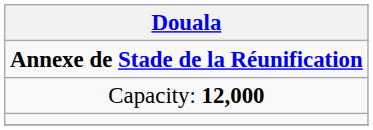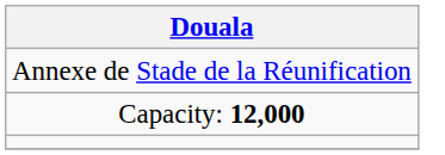row 2 | column 1: bold -> normal
